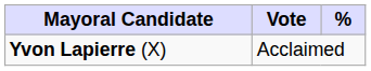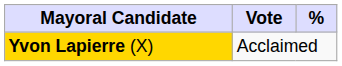Yvon Lapierre (X) | Mayoral Candidate: no background -> gold background
